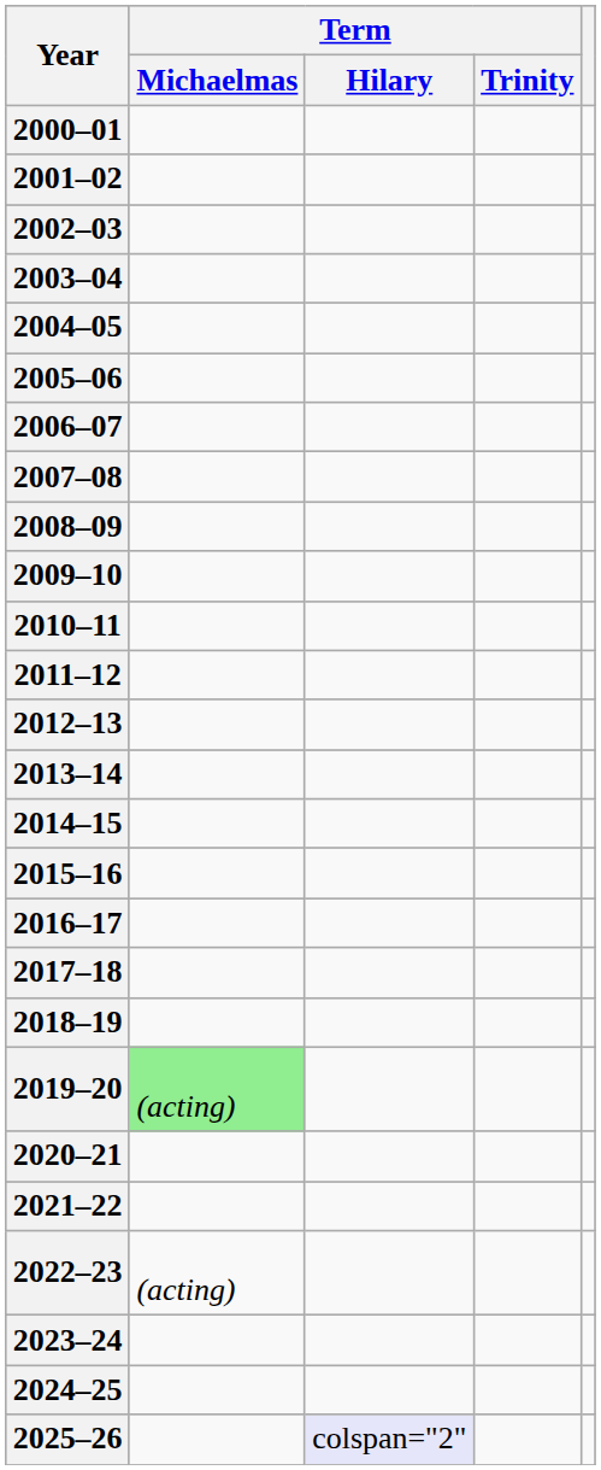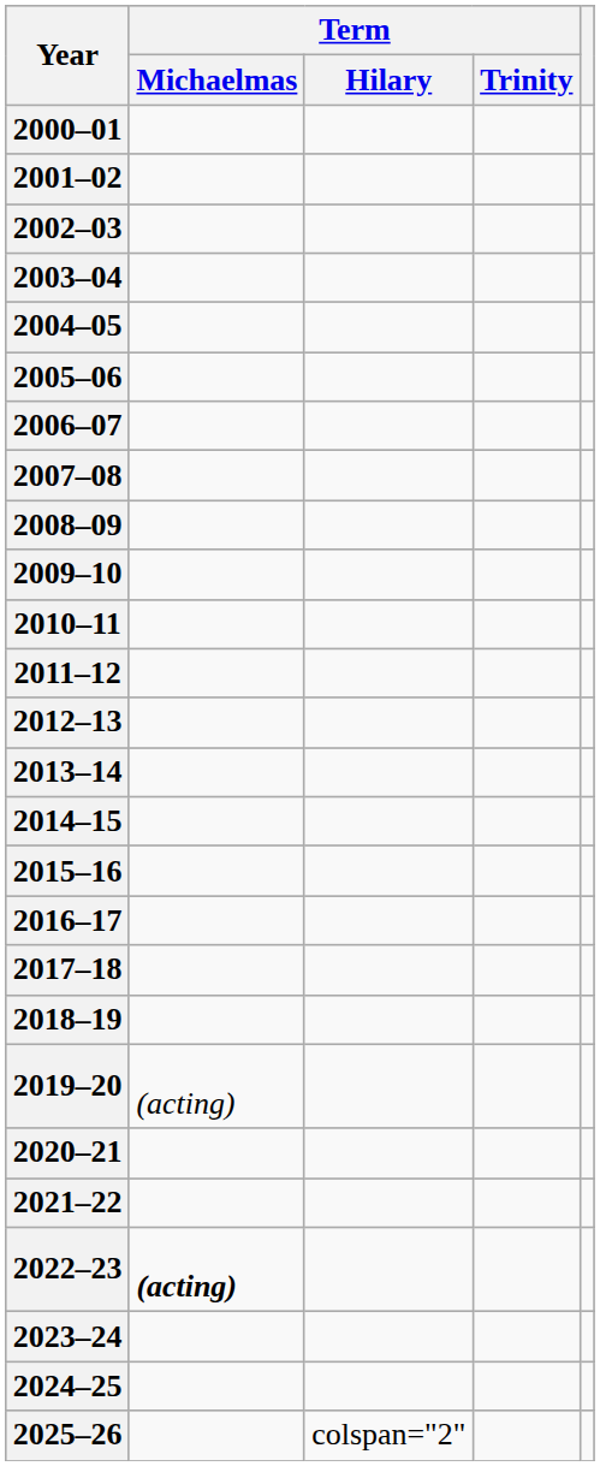2019–20 | Term / Michaelmas: lightgreen background -> no background
2022–23 | Term / Michaelmas: normal -> bold
2025–26 | Term / Hilary: lavender background -> no background
